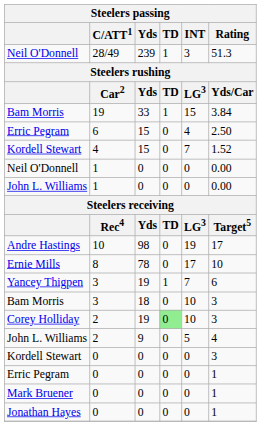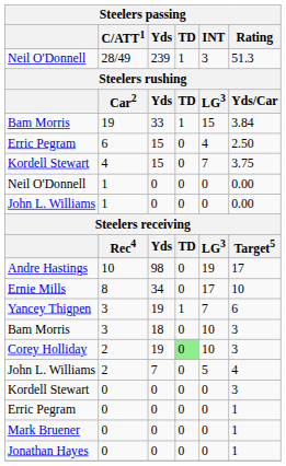Kordell Stewart / 4 | Rating: 1.52 -> 3.75
Ernie Mills | Yds: 78 -> 34
John L. Williams / 2 | Yds: 9 -> 7
